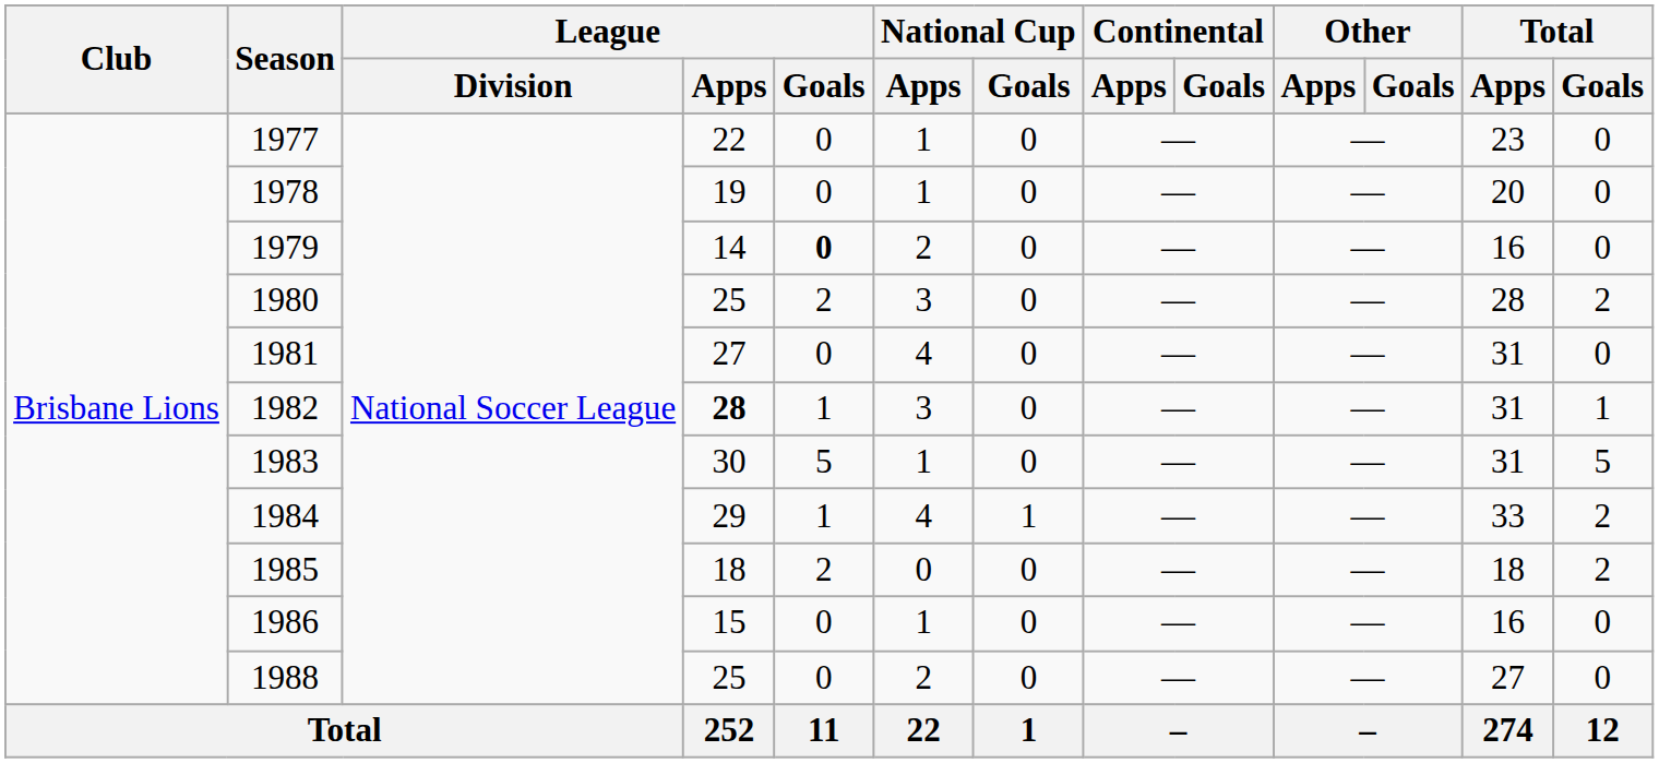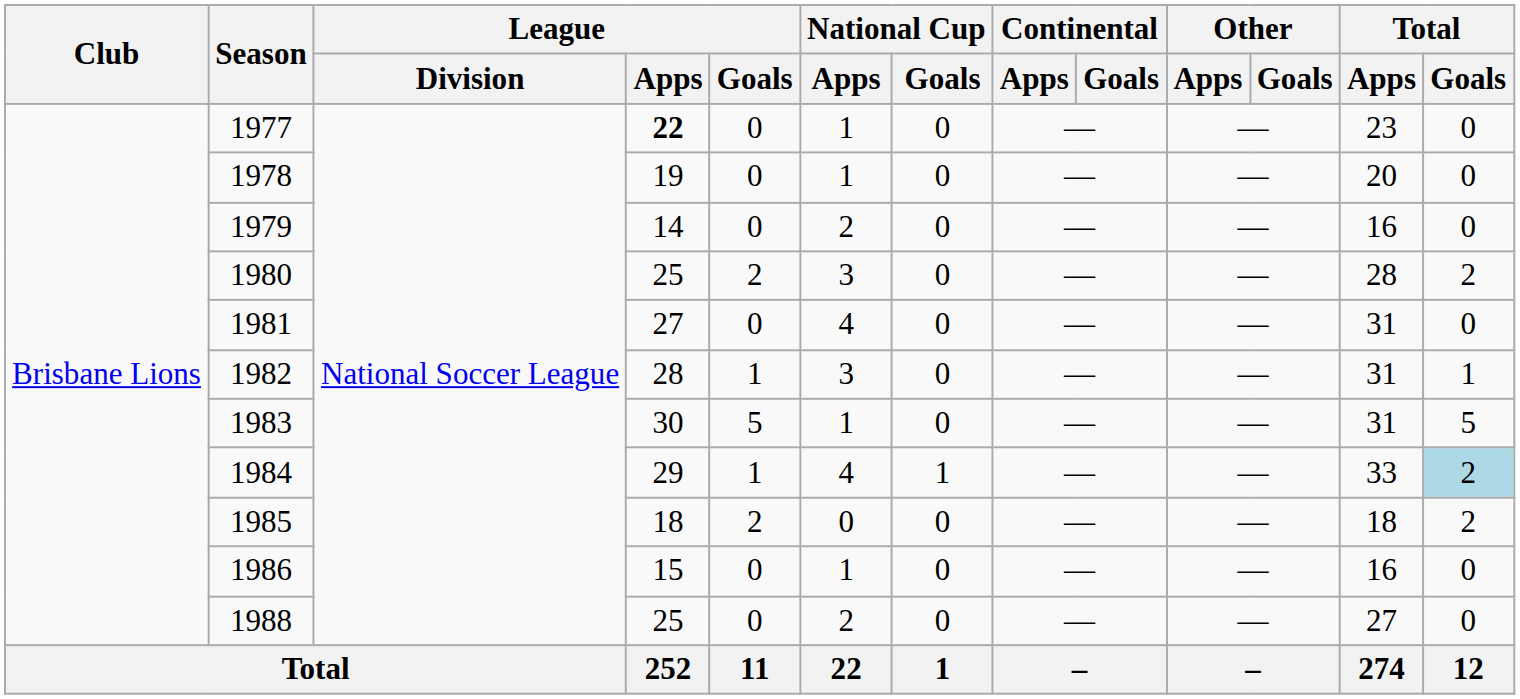1977 | League / Apps: normal -> bold
1979 | League / Goals: bold -> normal
1982 | League / Apps: bold -> normal
1984 | Total / Goals: no background -> lightblue background
